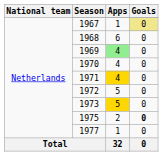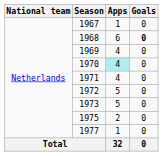1967 | Goals: khaki background -> no background
1968 | Goals: normal -> bold
1969 | Apps: lightgreen background -> no background
1970 | Apps: no background -> paleturquoise background
1971 | Apps: gold background -> no background
1973 | Apps: gold background -> no background
1975 | Goals: bold -> normal
